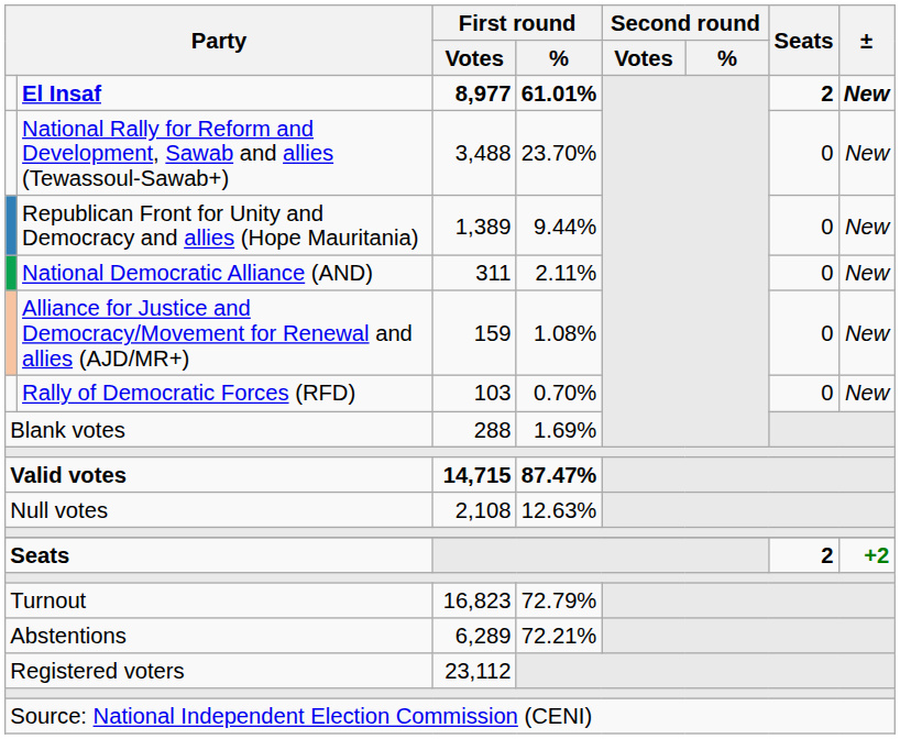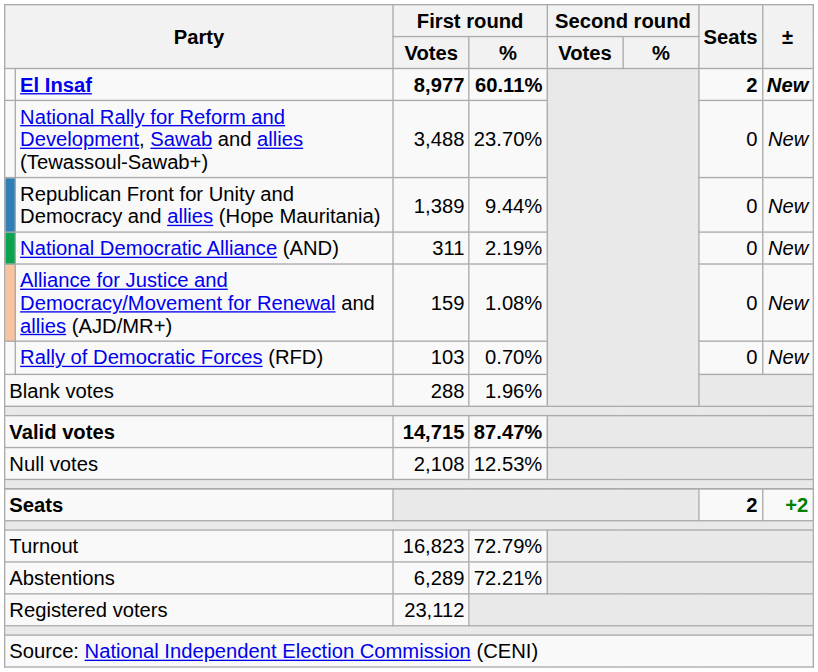El Insaf | First round / %: 61.01% -> 60.11%
National Democratic Alliance (AND) | First round / %: 2.11% -> 2.19%
Blank votes | First round / %: 1.69% -> 1.96%
Null votes | First round / %: 12.63% -> 12.53%
